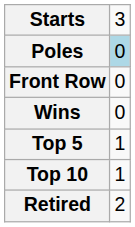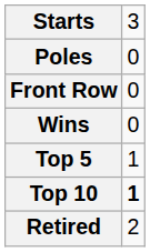Poles | column 2: lightblue background -> no background
Top 10 | column 2: normal -> bold
